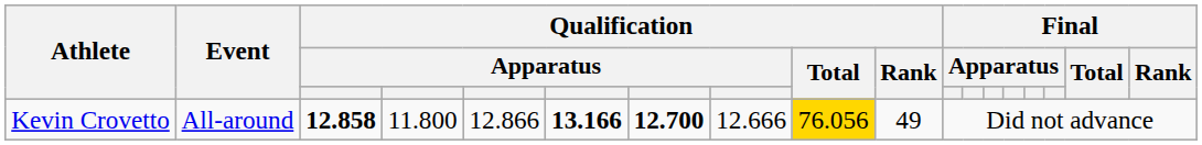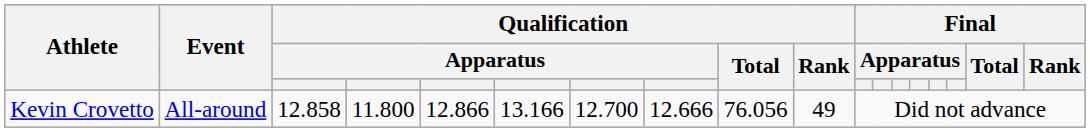row 4 | column 3: bold -> normal
row 4 | column 6: bold -> normal
row 4 | column 7: bold -> normal
row 4 | Qualification / Total: gold background -> no background
